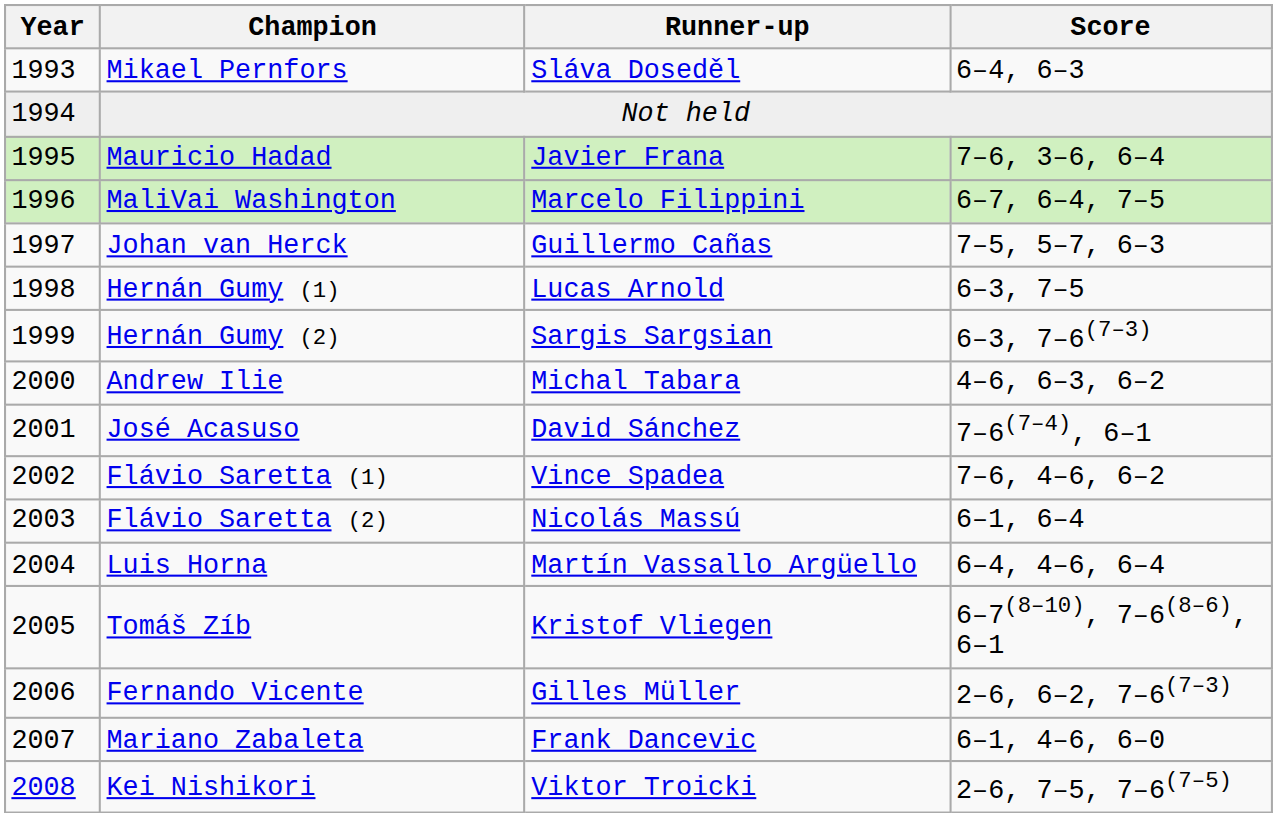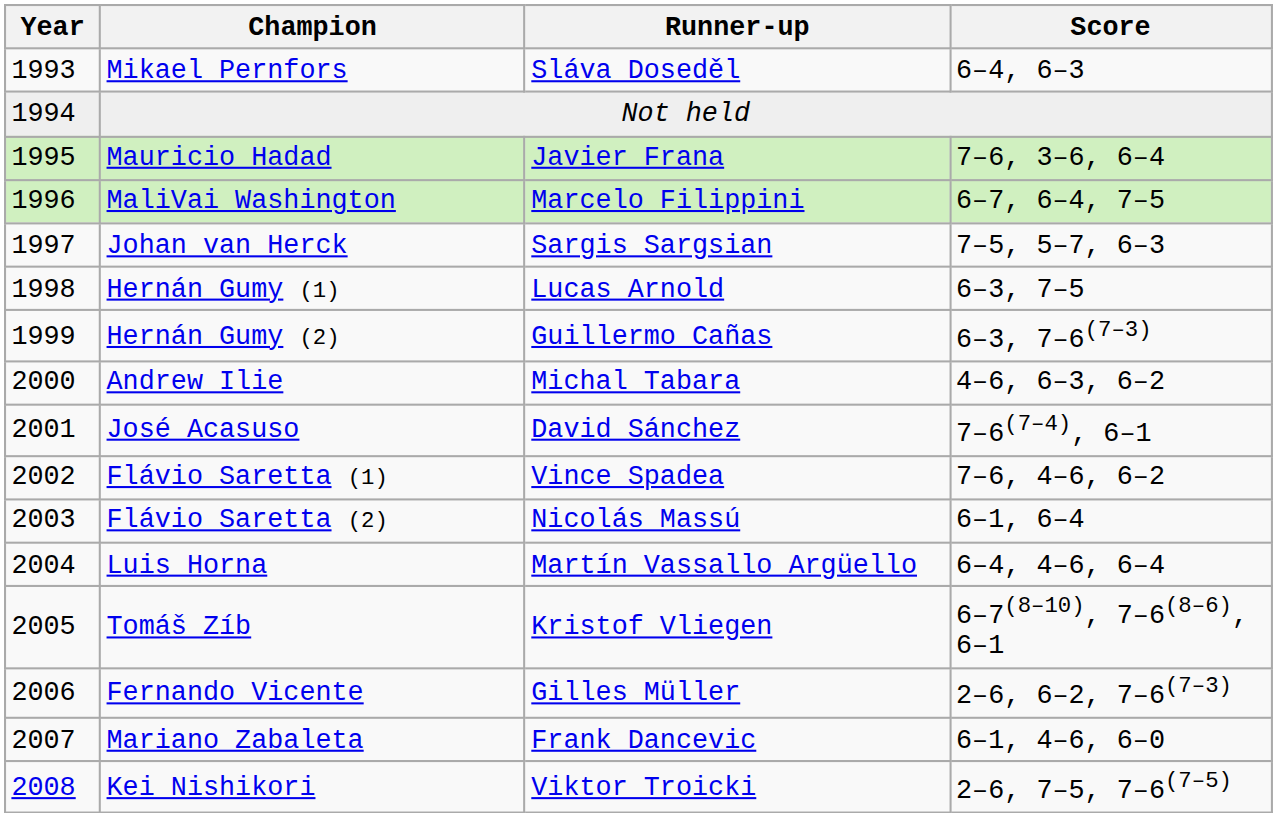Johan van Herck | Runner-up: Guillermo Cañas -> Sargis Sargsian
Hernán Gumy (2) | Runner-up: Sargis Sargsian -> Guillermo Cañas
